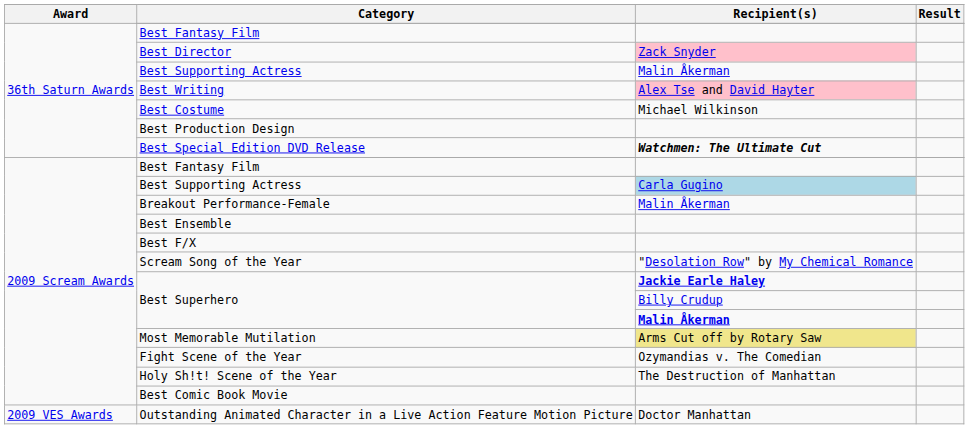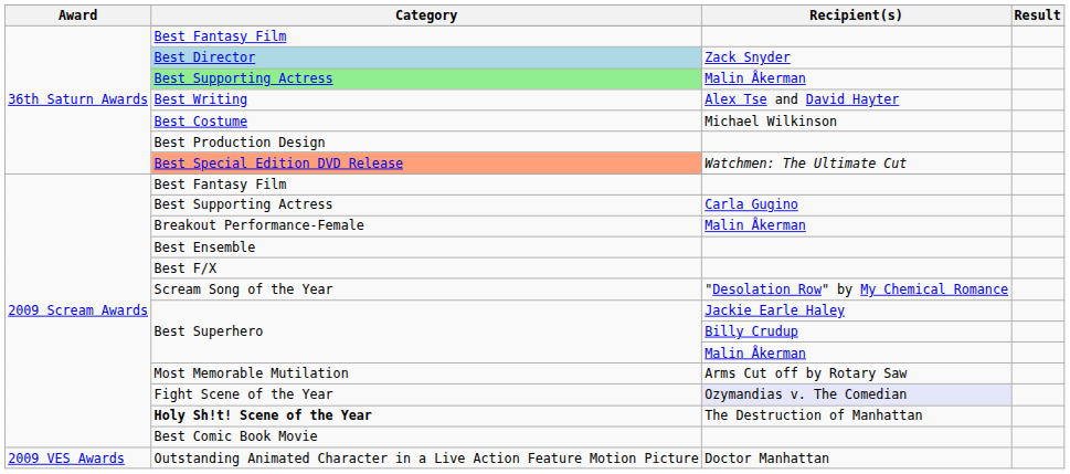Best Director | Category: no background -> lightblue background
Best Director | Recipient(s): pink background -> no background
Best Supporting Actress / Malin Åkerman | Category: no background -> lightgreen background
Best Writing | Recipient(s): pink background -> no background
Best Special Edition DVD Release | Category: no background -> lightsalmon background
Best Special Edition DVD Release | Recipient(s): bold -> normal
Best Supporting Actress / Carla Gugino | Recipient(s): lightblue background -> no background
Best Superhero / Jackie Earle Haley | Recipient(s): bold -> normal
Best Superhero / Malin Åkerman | Recipient(s): bold -> normal
Most Memorable Mutilation | Recipient(s): khaki background -> no background
Fight Scene of the Year | Recipient(s): no background -> lavender background
Holy Sh!t! Scene of the Year | Category: normal -> bold
